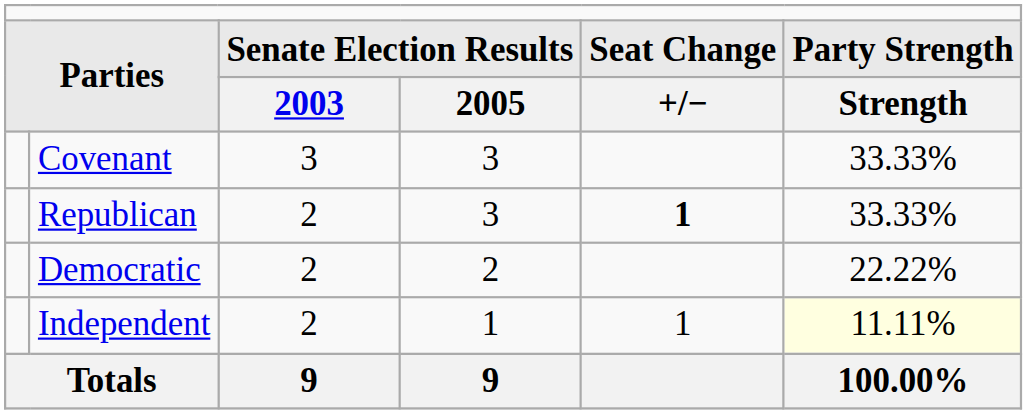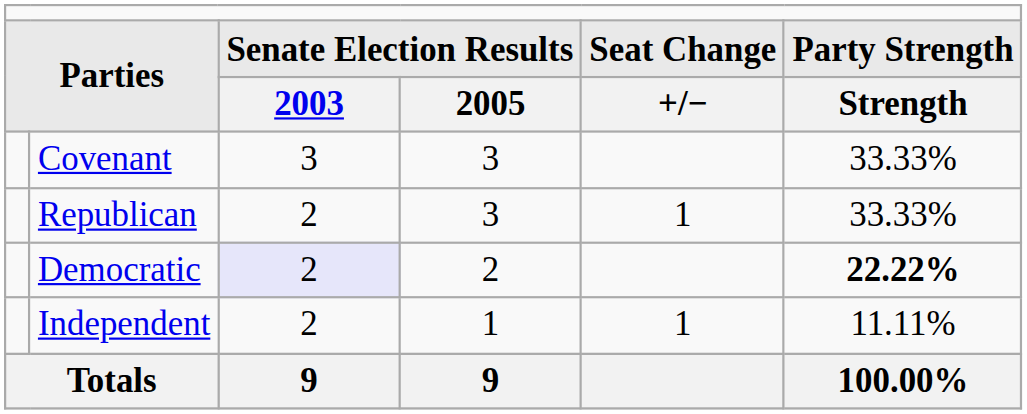Republican | column 5: bold -> normal
Democratic | column 3: no background -> lavender background
Democratic | column 6: normal -> bold
Independent | column 6: lightyellow background -> no background
